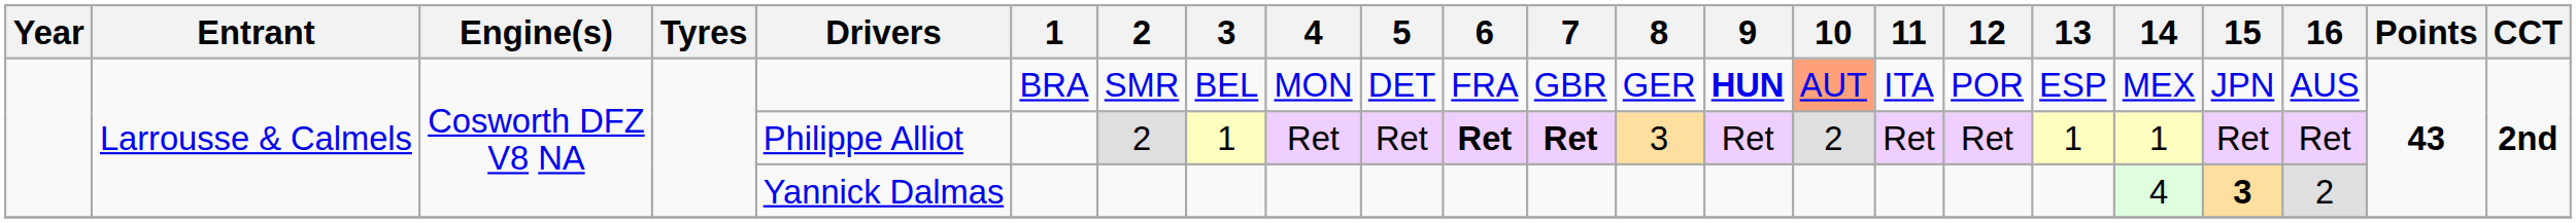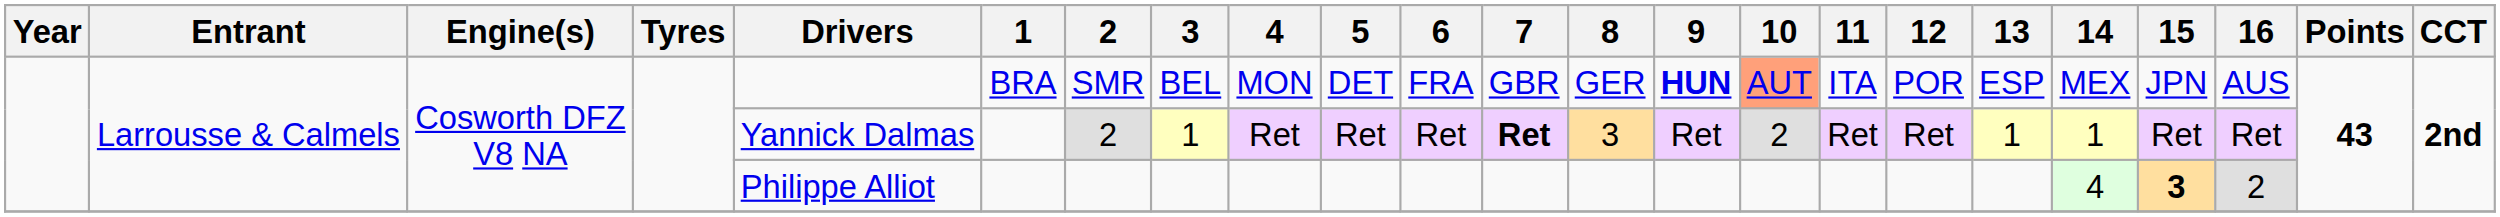row 3 | Drivers: Philippe Alliot -> Yannick Dalmas
row 3 | 6: bold -> normal
row 4 | Drivers: Yannick Dalmas -> Philippe Alliot
